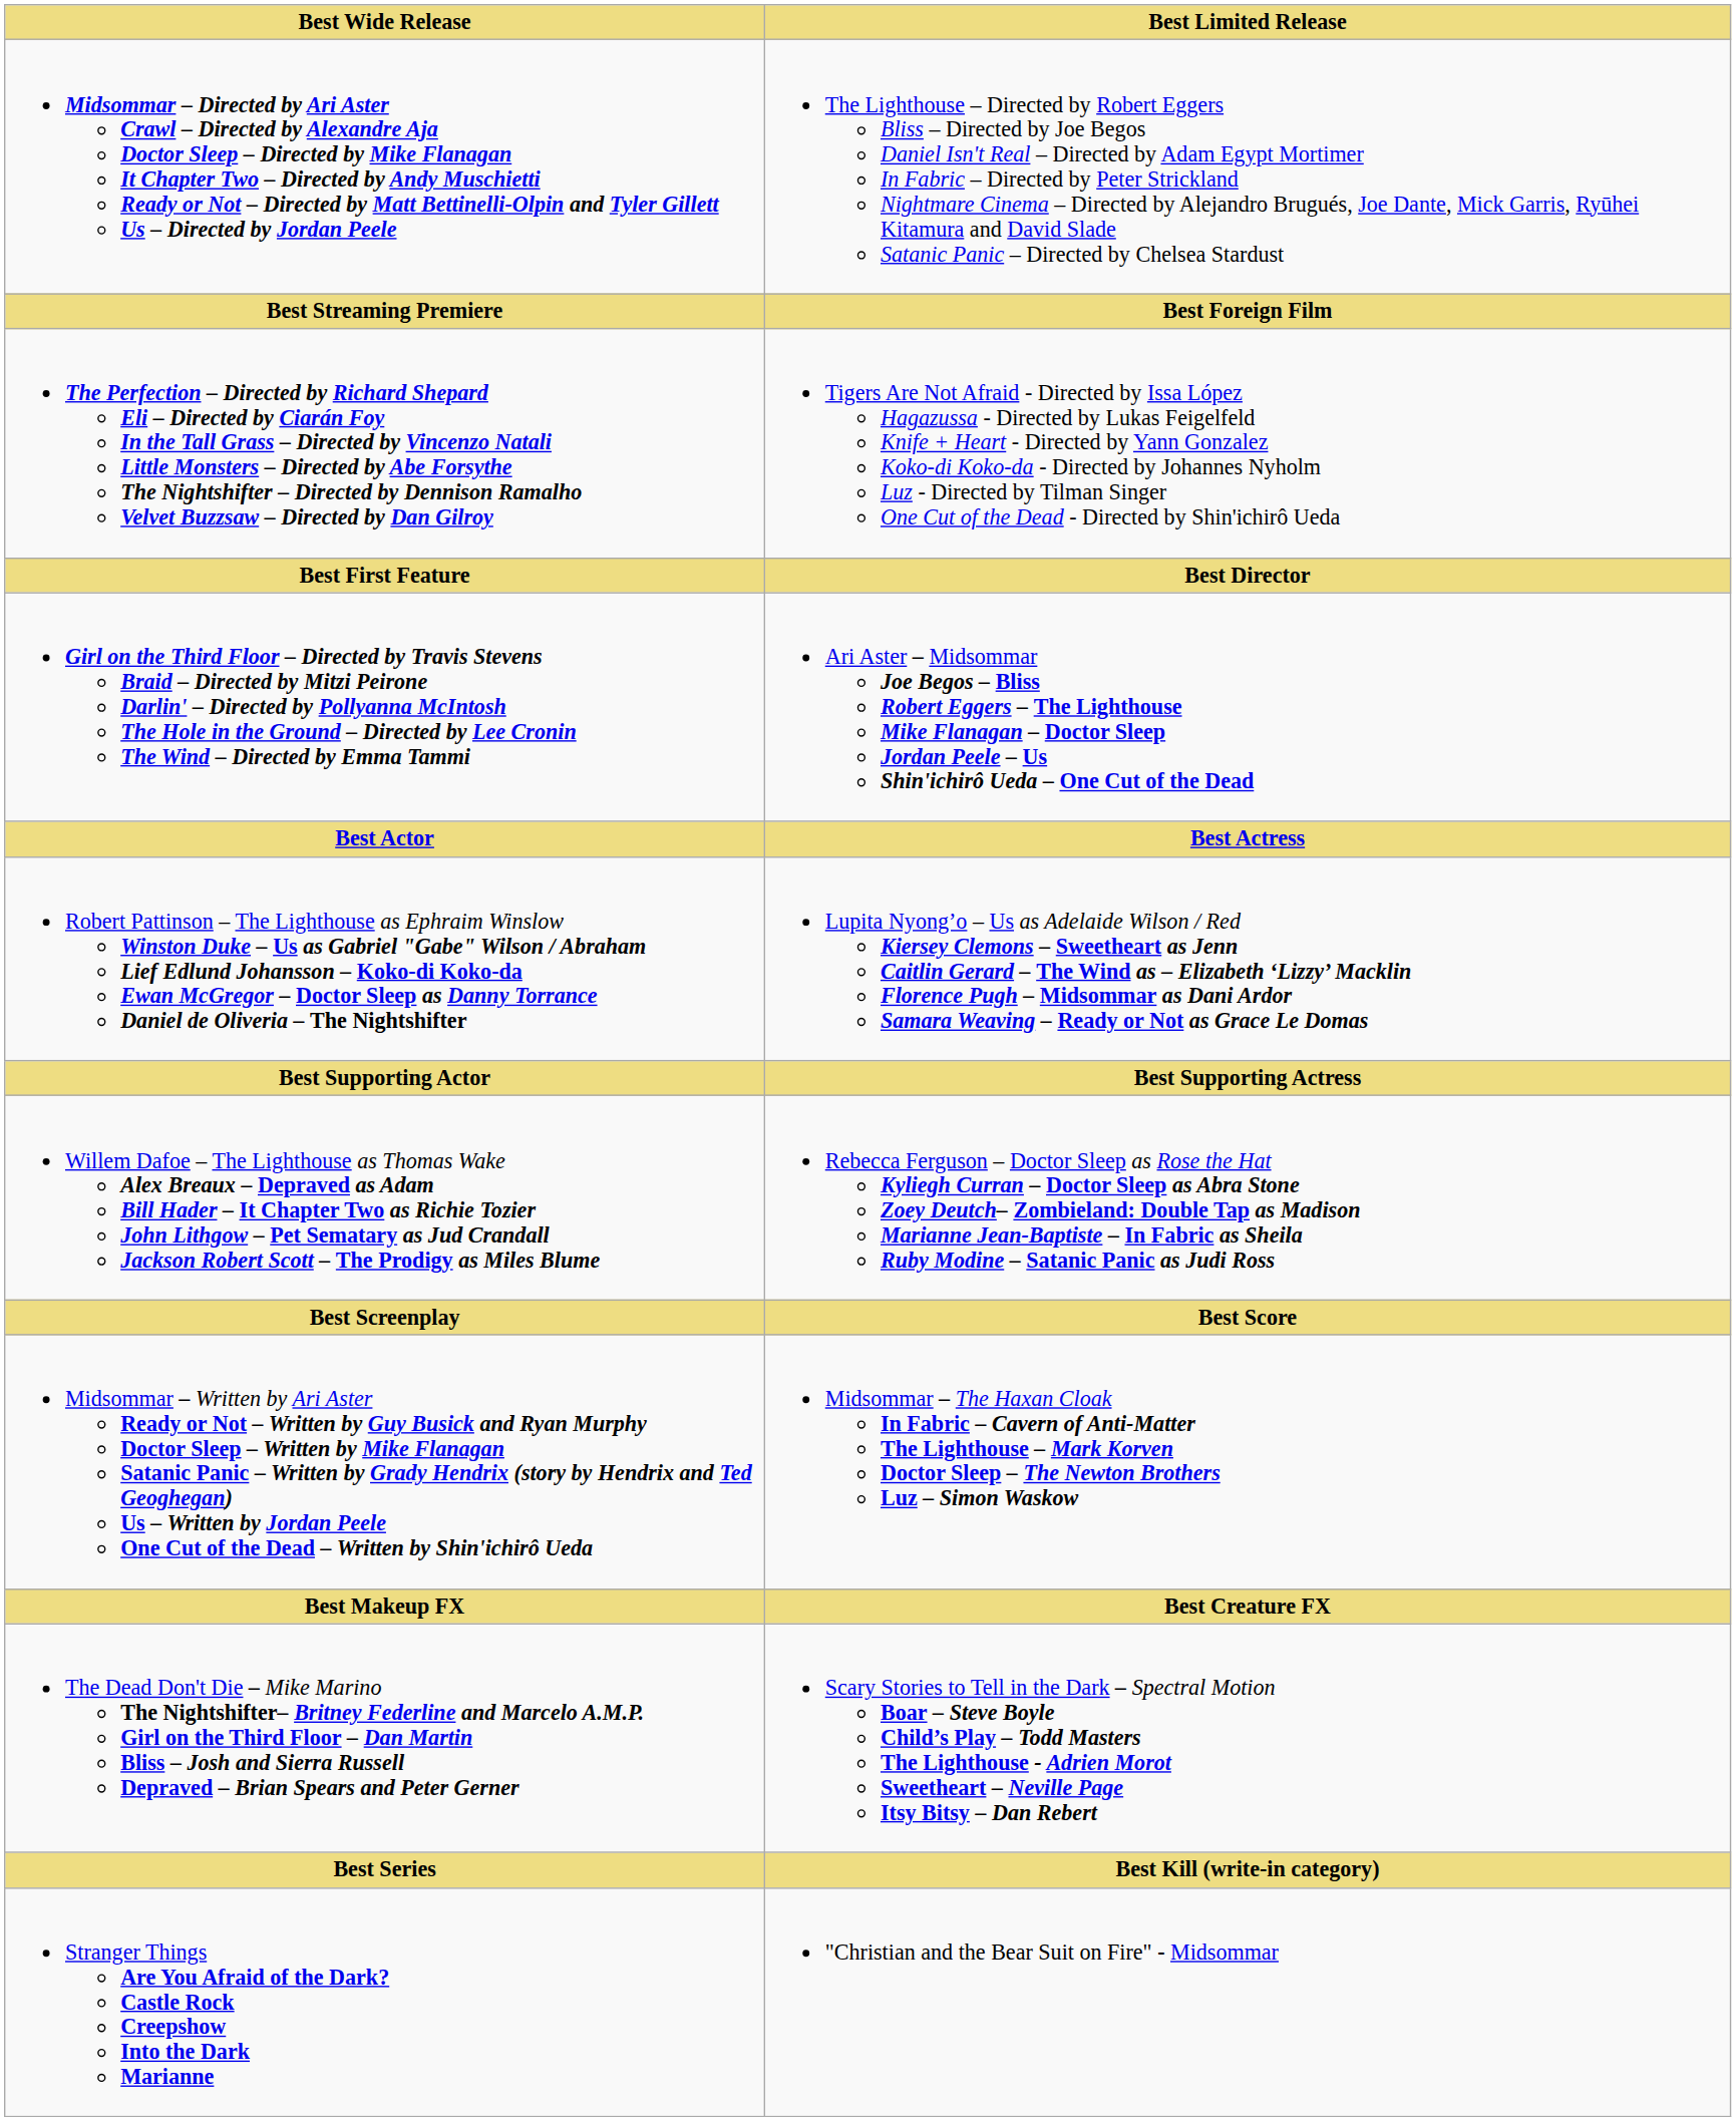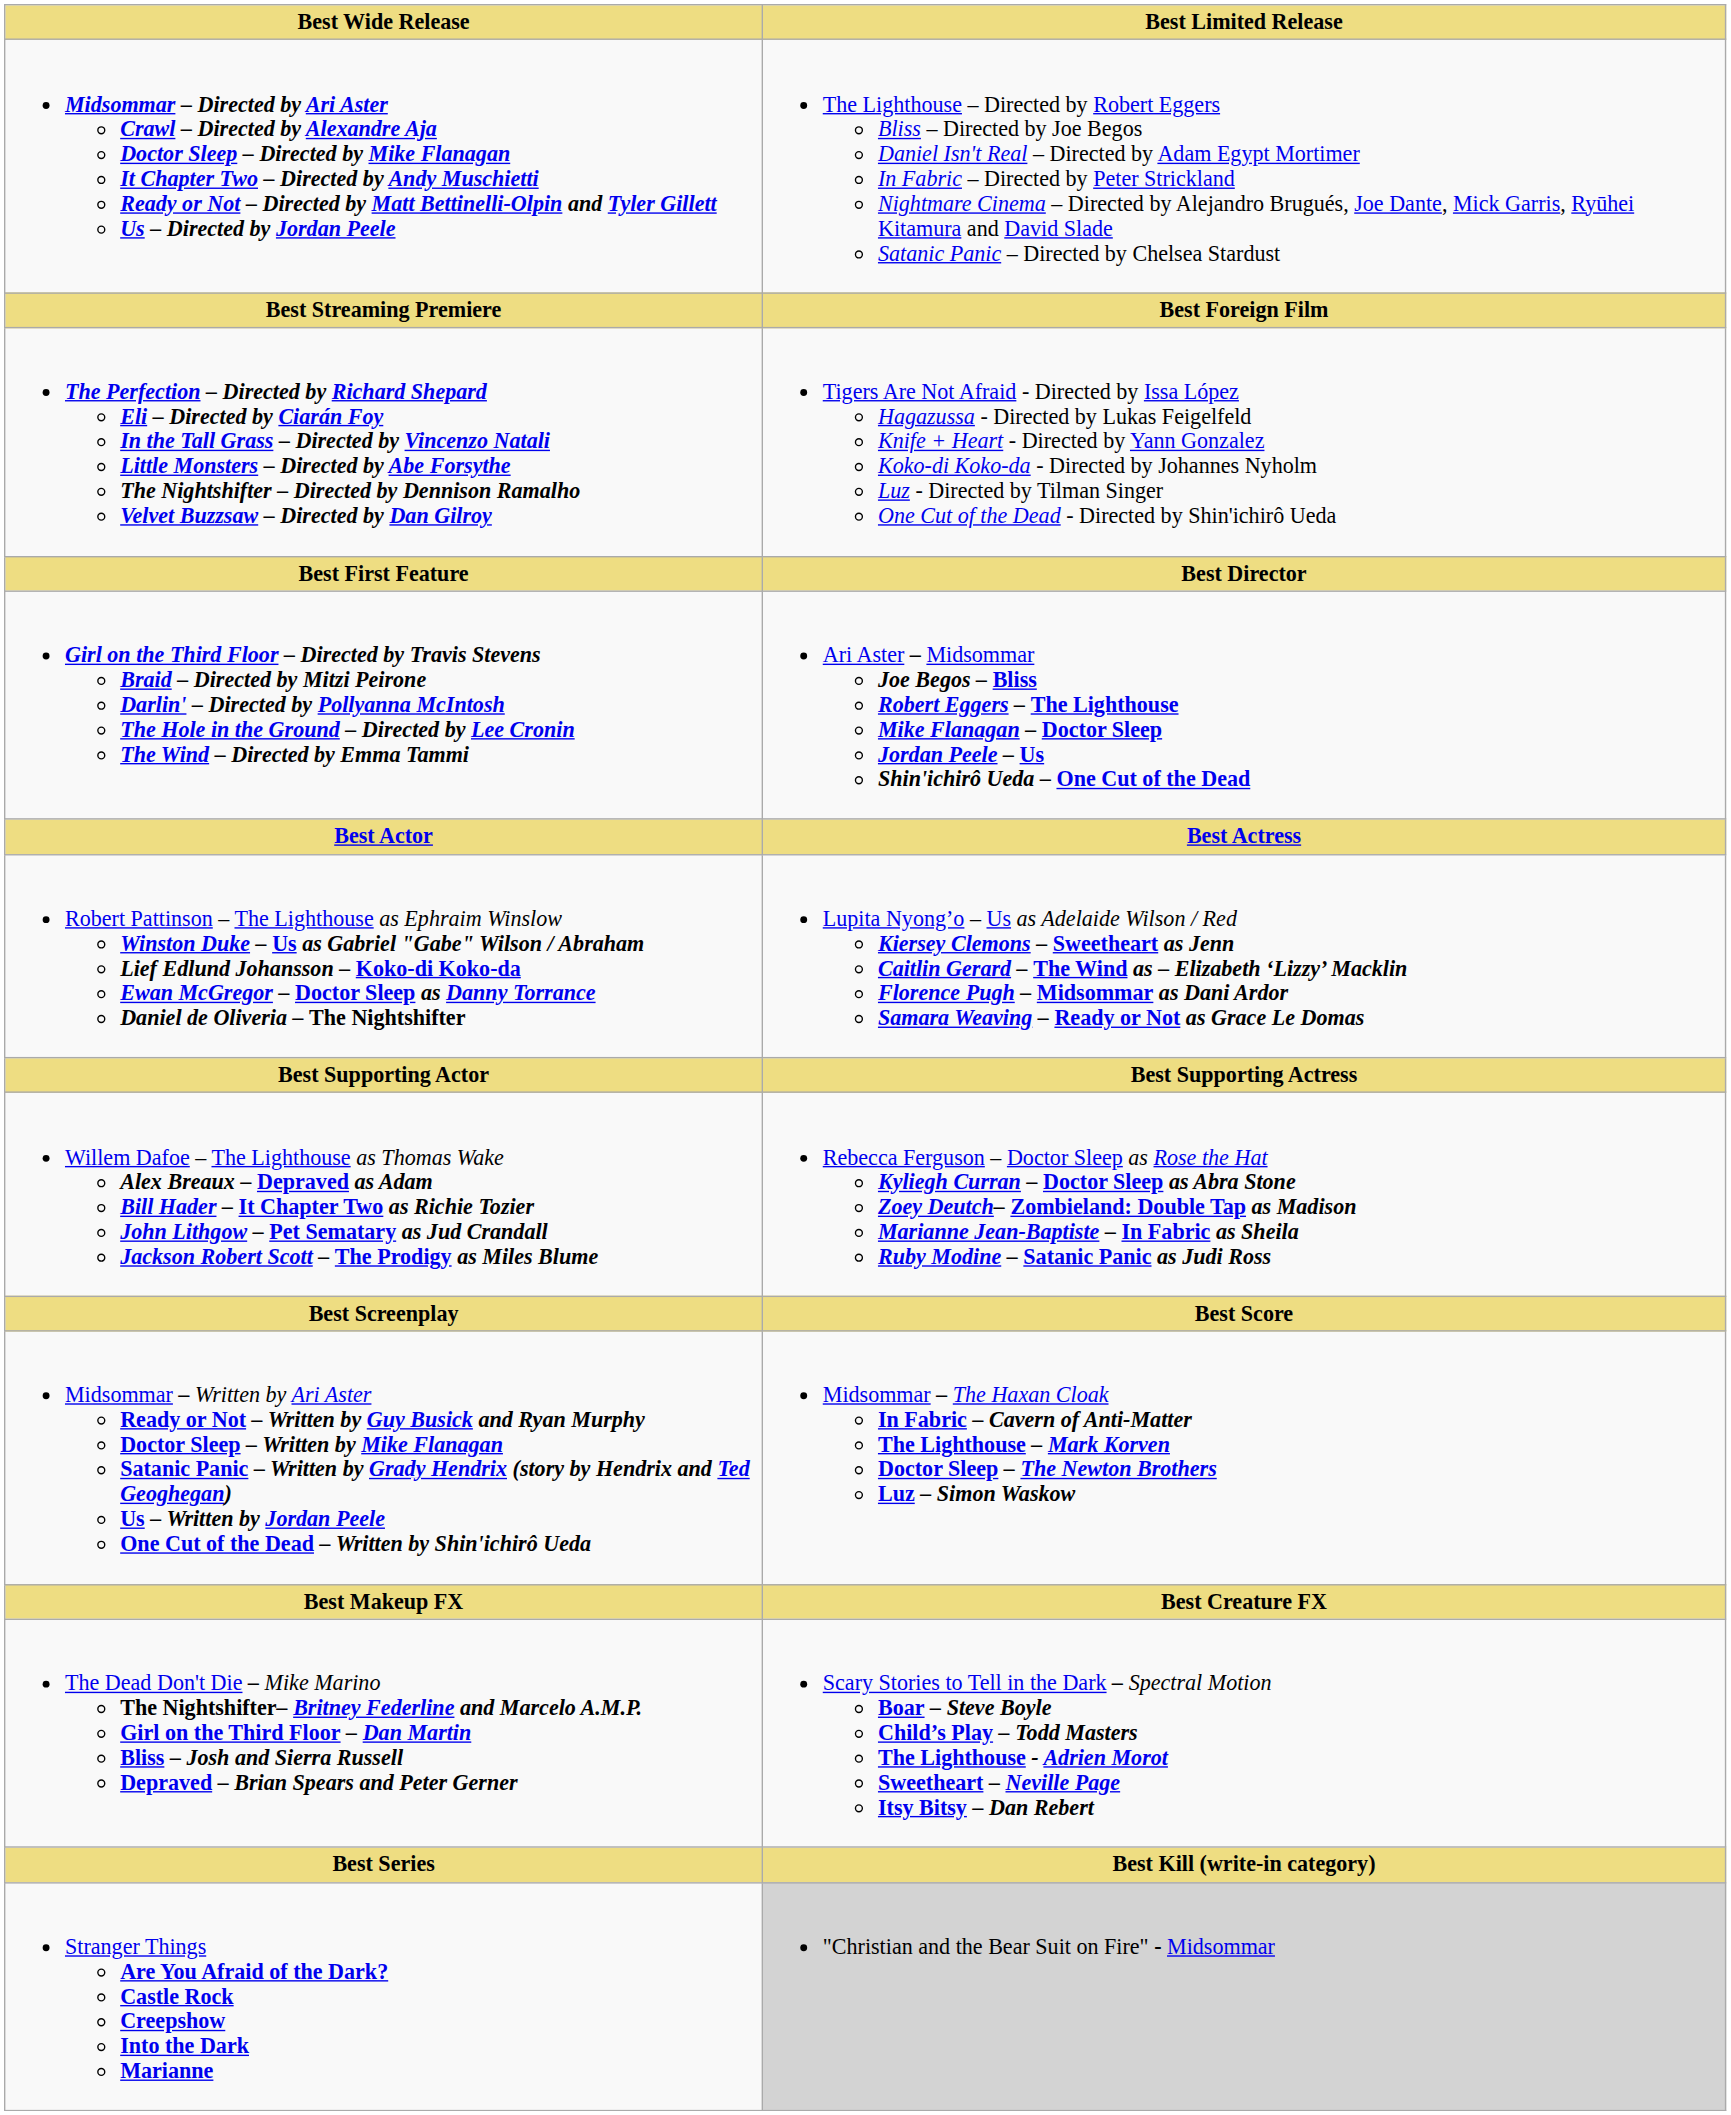row 16 | Best Limited Release: no background -> lightgrey background
